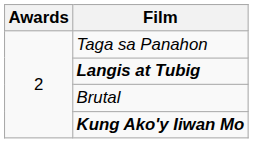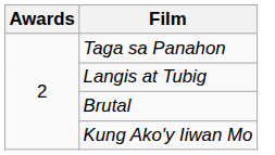Langis at Tubig | Film: bold -> normal
Kung Ako'y Iiwan Mo | Film: bold -> normal
